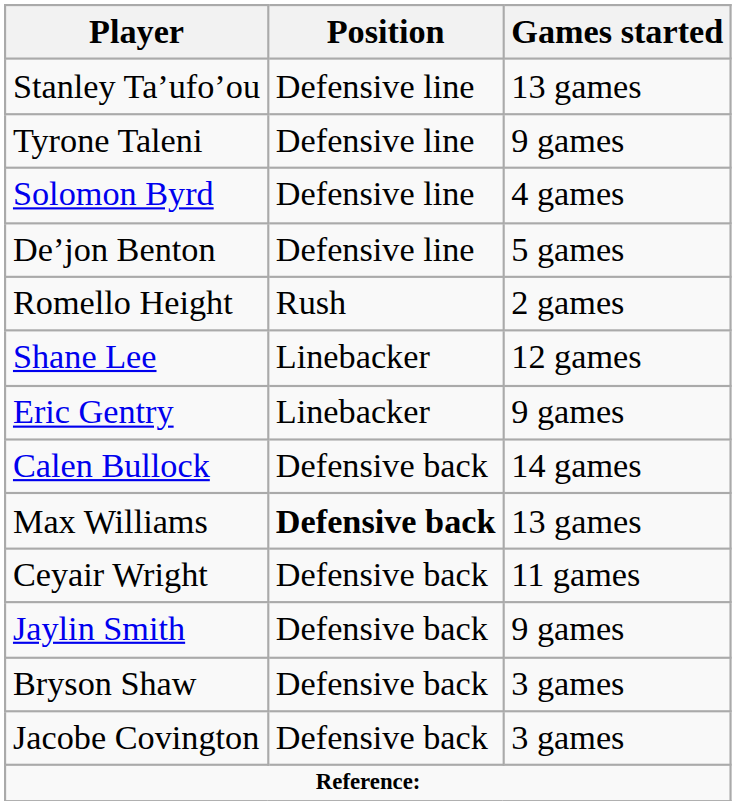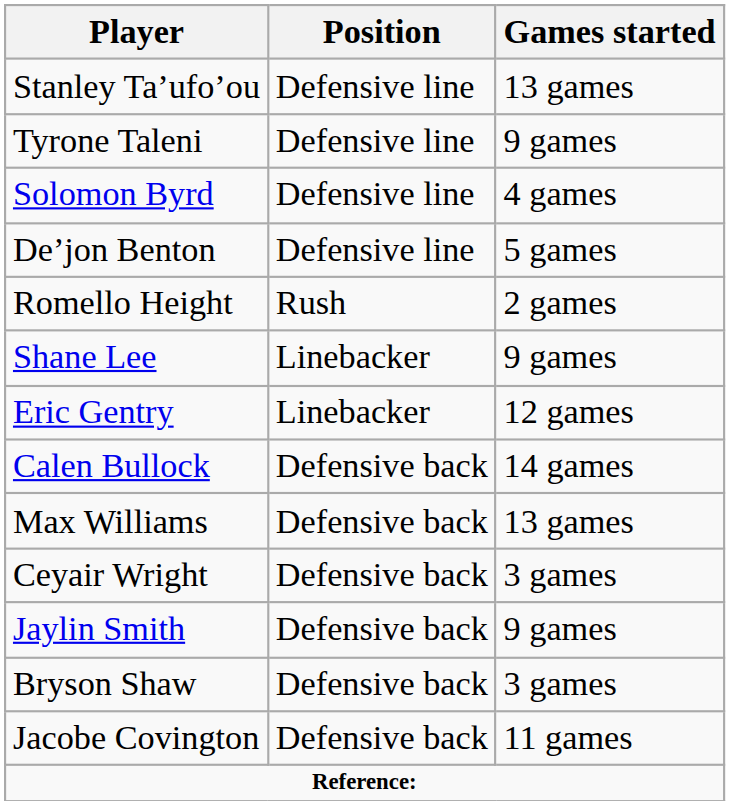Shane Lee | Games started: 12 games -> 9 games
Eric Gentry | Games started: 9 games -> 12 games
Max Williams | Position: bold -> normal
Ceyair Wright | Games started: 11 games -> 3 games
Jacobe Covington | Games started: 3 games -> 11 games
